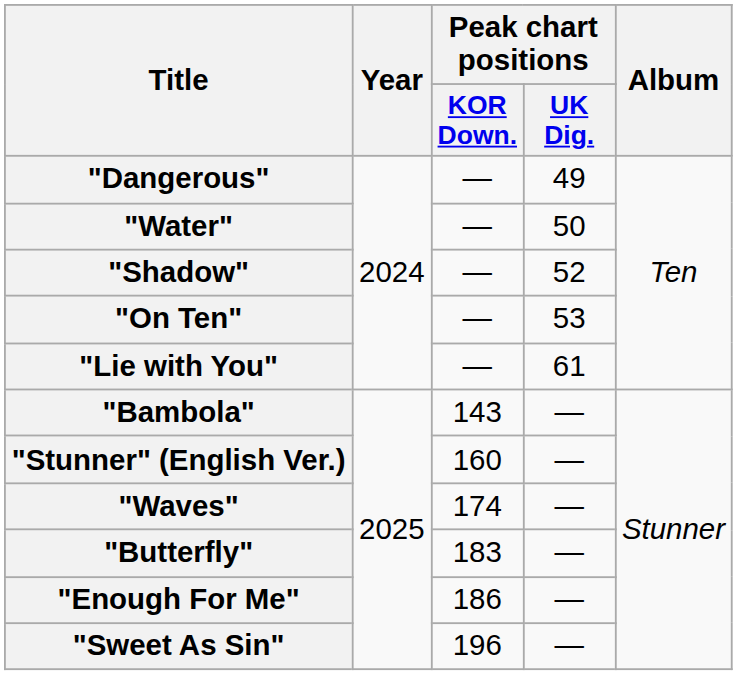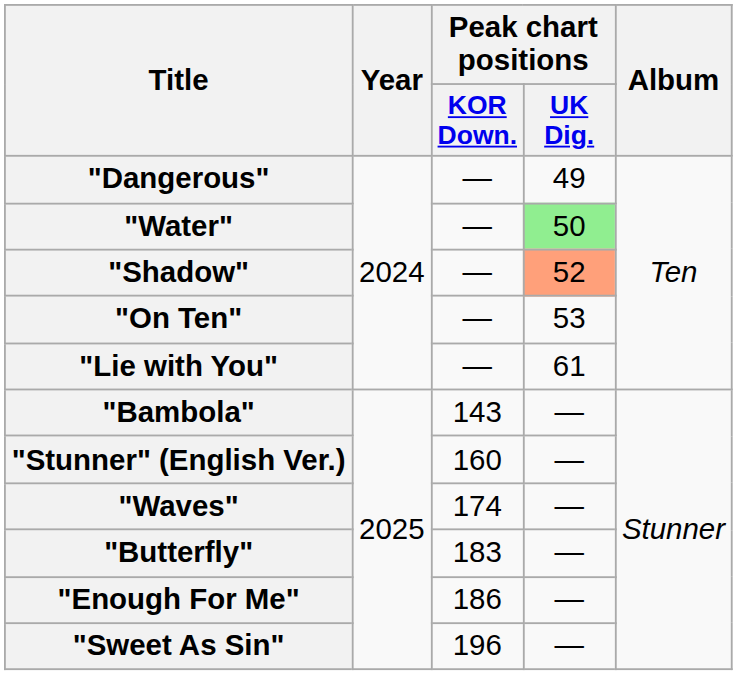"Water" | Peak chart positions / UK Dig.: no background -> lightgreen background
"Shadow" | Peak chart positions / UK Dig.: no background -> lightsalmon background
